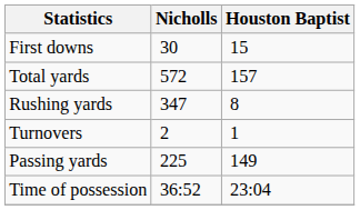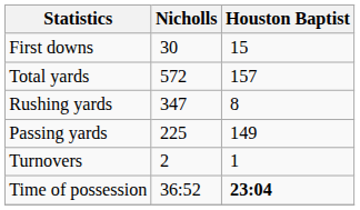rows swapped: Passing yards <-> Turnovers
Time of possession | Houston Baptist: normal -> bold
